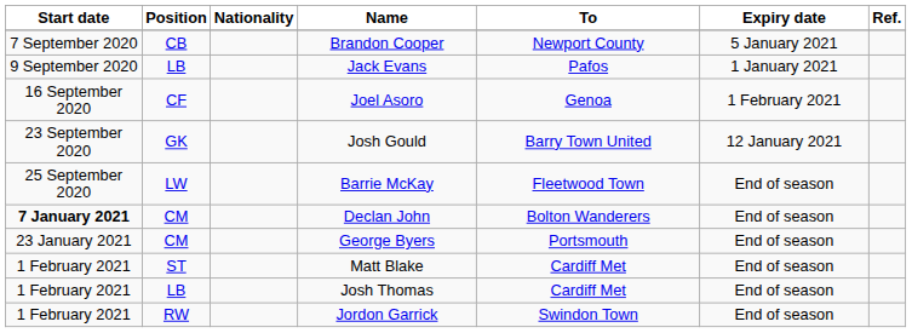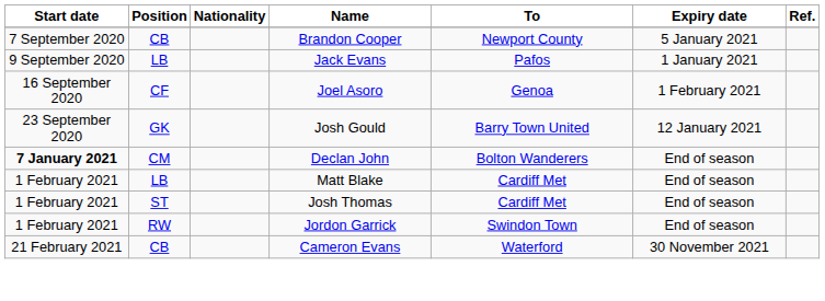- row: 25 September 2020 | LW | Barrie McKay | Fleetwood Town | End of season
- row: 23 January 2021 | CM | George Byers | Portsmouth | End of season
Matt Blake | Position: ST -> LB
Josh Thomas | Position: LB -> ST
+ row: 21 February 2021 | CB | Cameron Evans | Waterford | 30 November 2021
